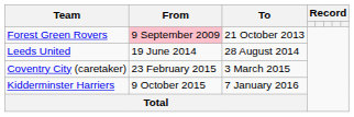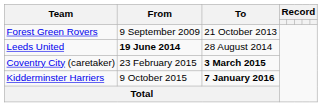Forest Green Rovers | From: pink background -> no background
Leeds United | From: normal -> bold
Coventry City (caretaker) | To: normal -> bold
Kidderminster Harriers | To: normal -> bold
